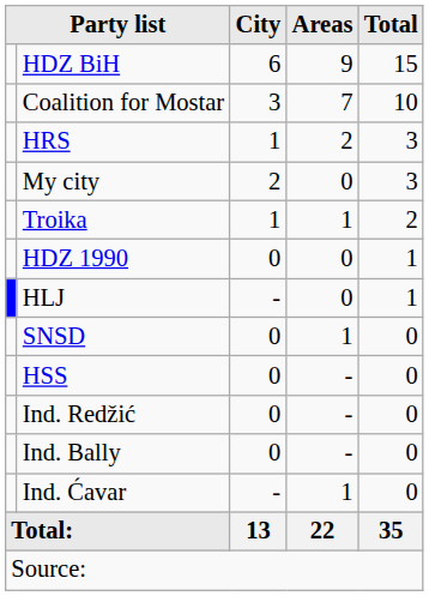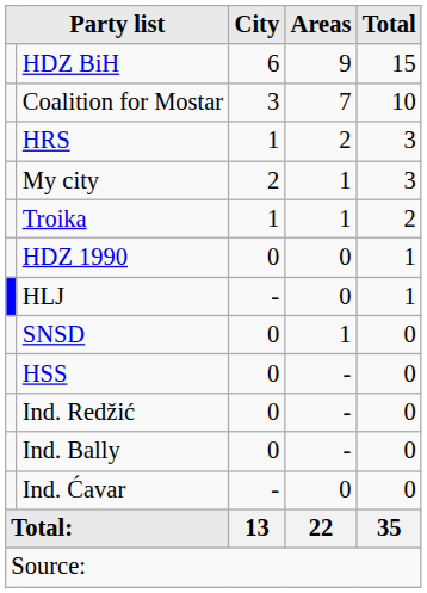My city | Areas: 0 -> 1
Ind. Ćavar | Areas: 1 -> 0
